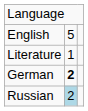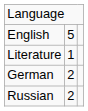German | column 2: bold -> normal
Russian | column 2: lightblue background -> no background
